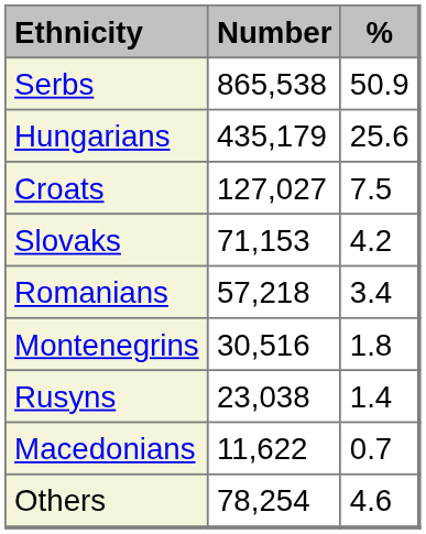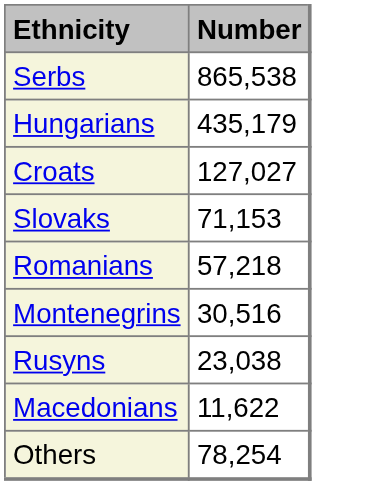- column: % | 50.9 | 25.6 | 7.5 | 4.2 | 3.4 | 1.8 | 1.4 | 0.7 | 4.6
